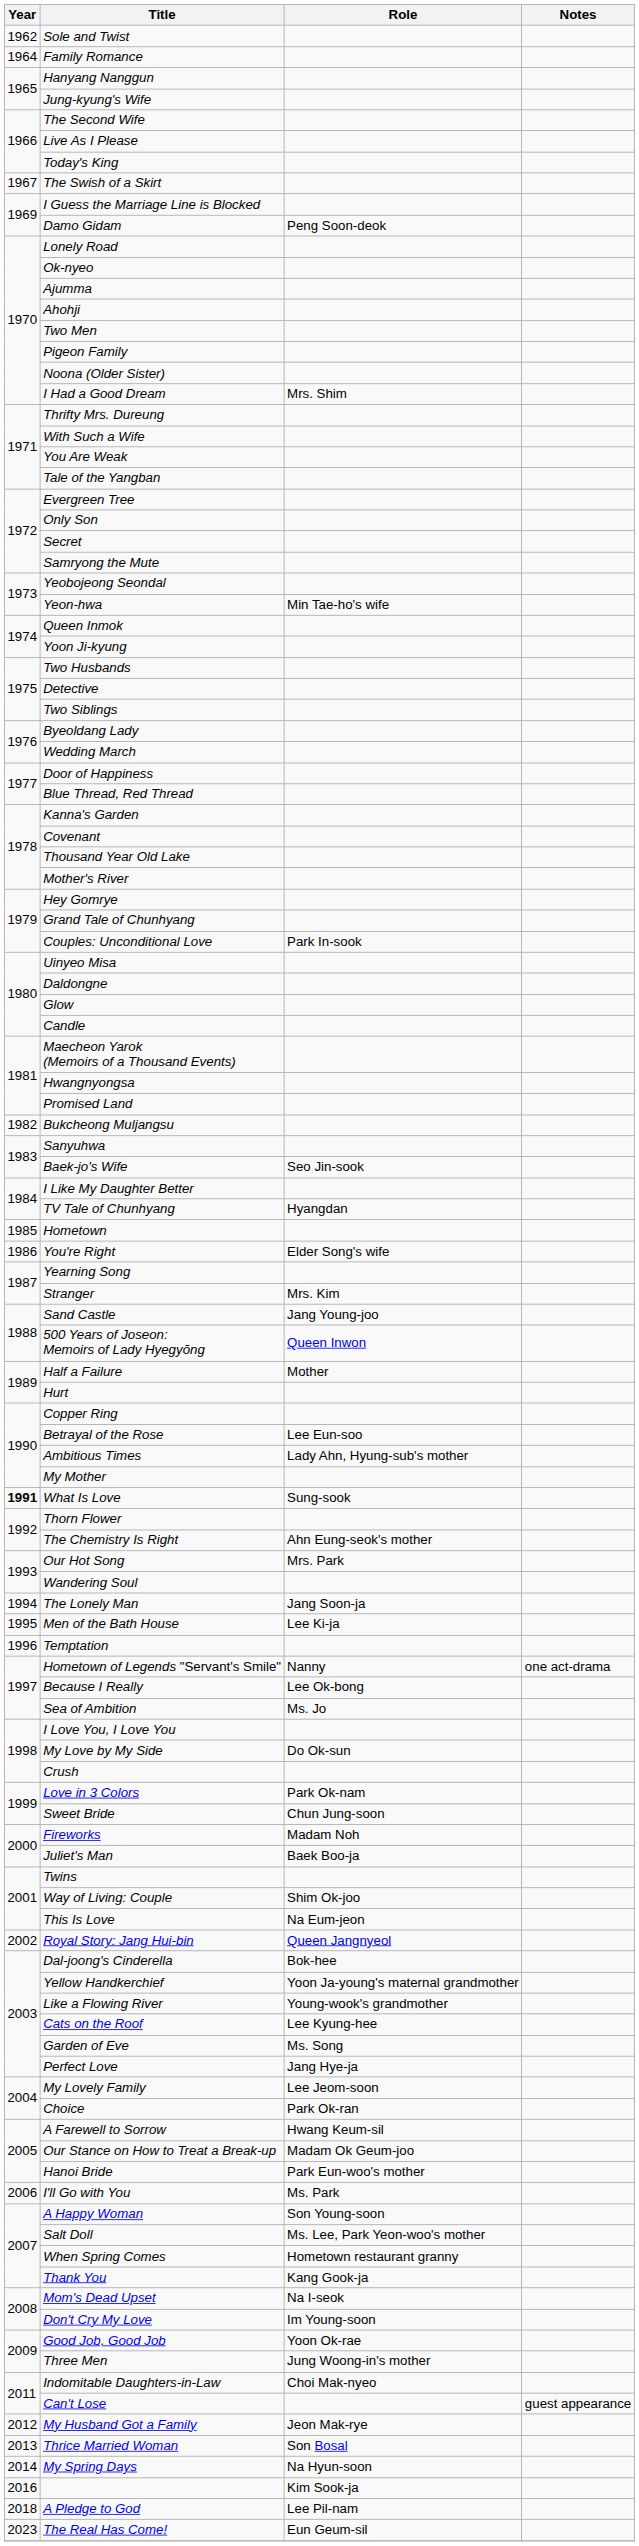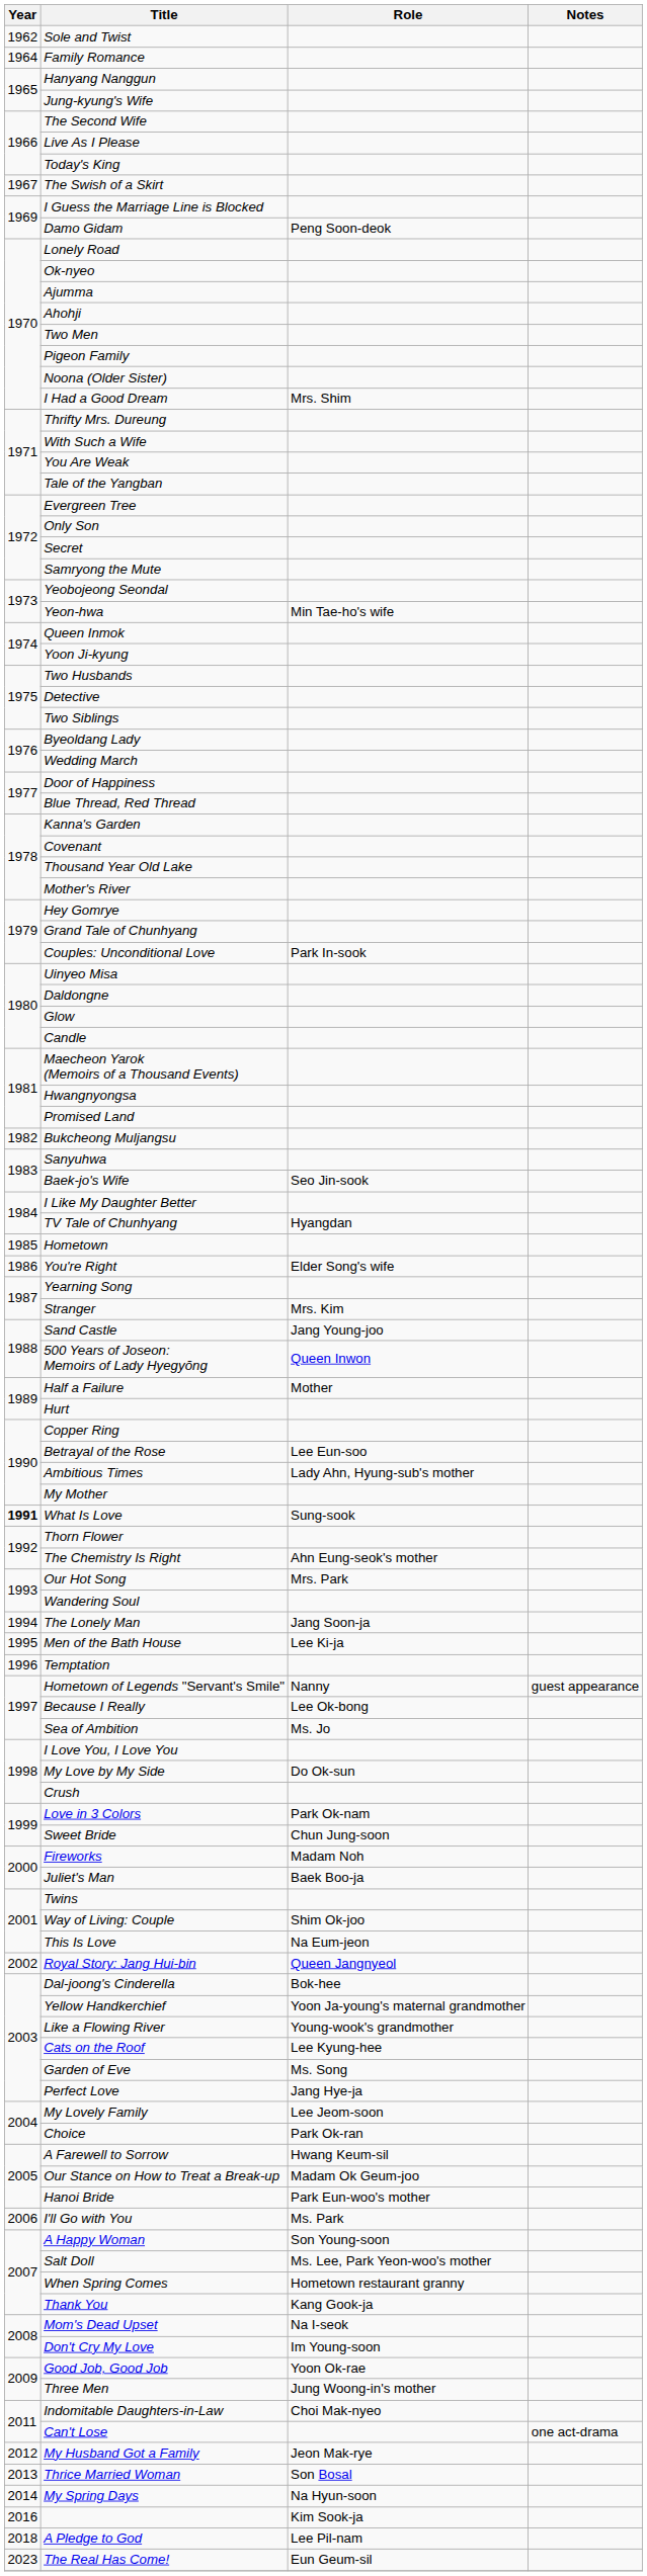Hometown of Legends "Servant's Smile" | Notes: one act-drama -> guest appearance
Can't Lose | Notes: guest appearance -> one act-drama
